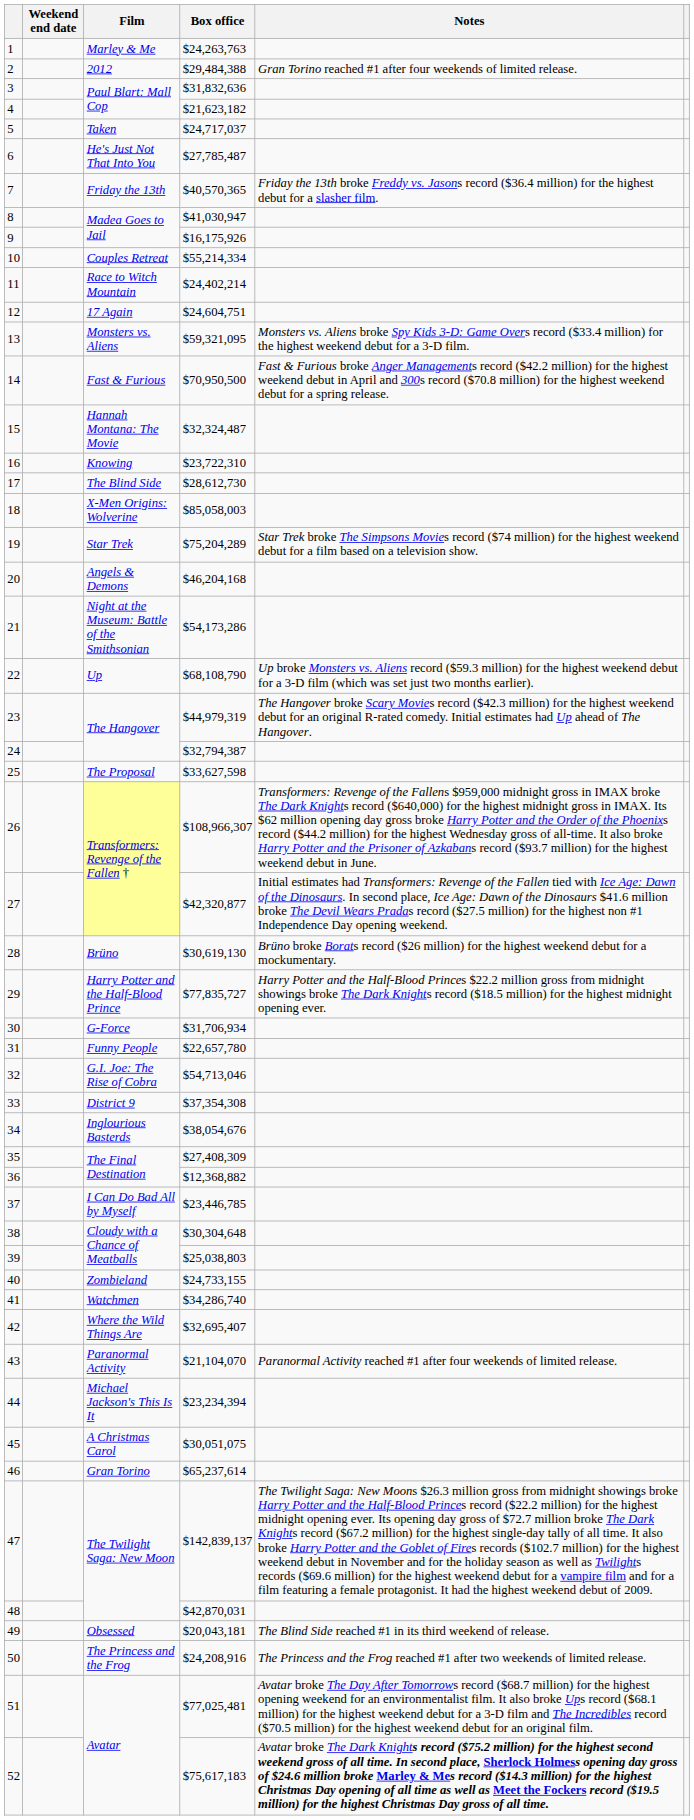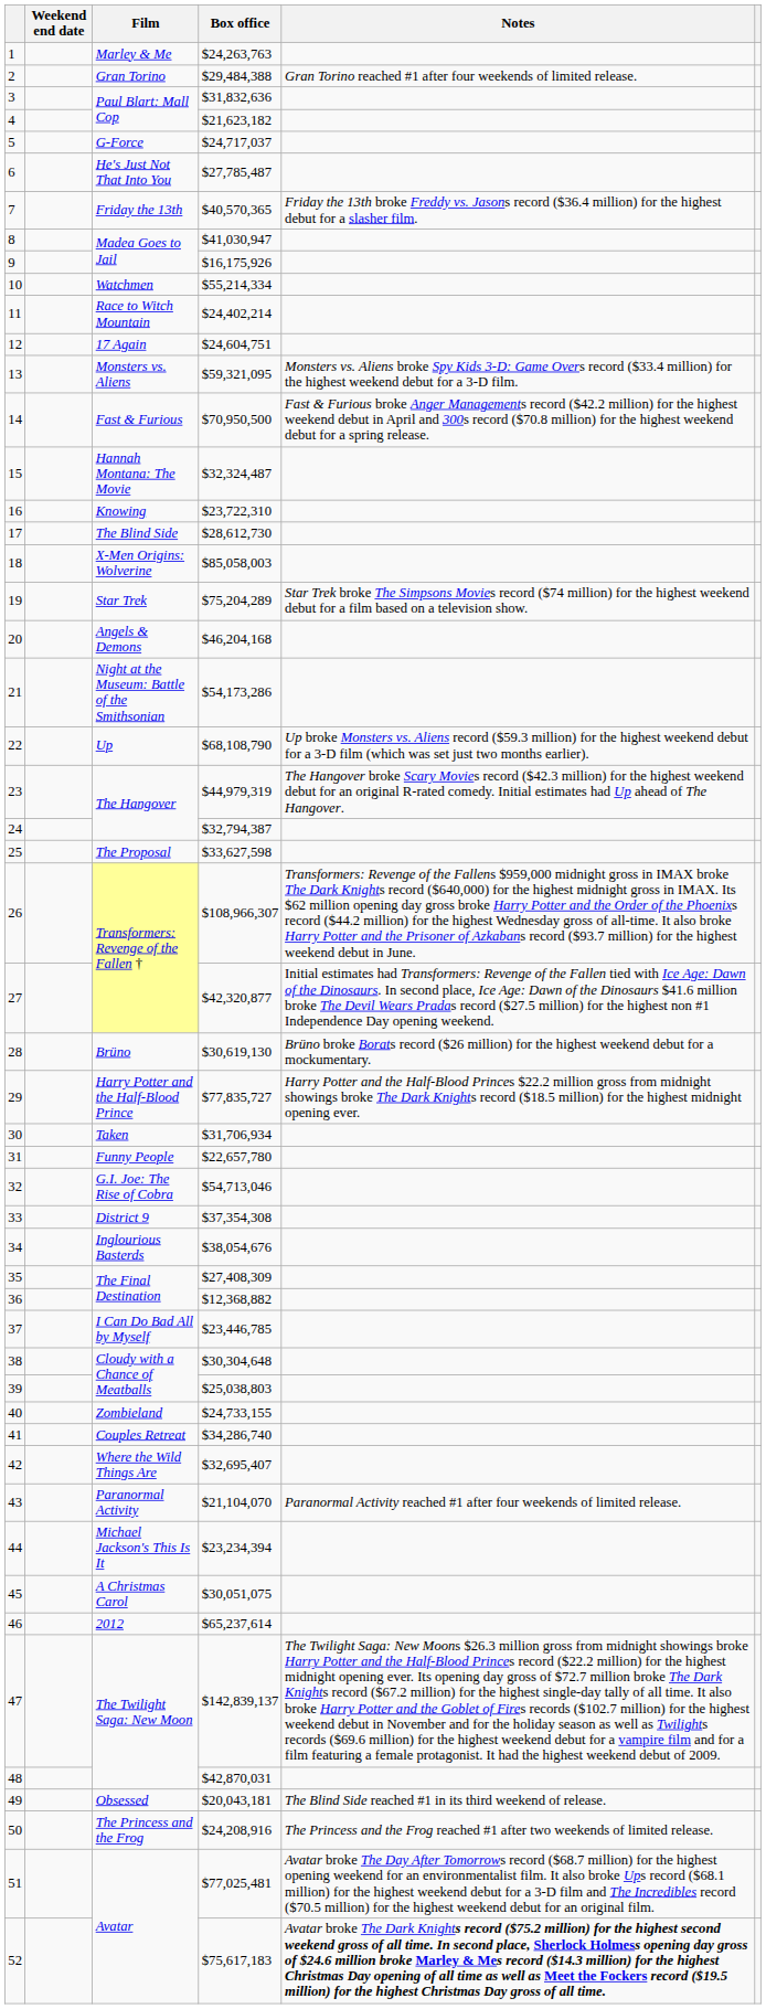2 | Film: 2012 -> Gran Torino
5 | Film: Taken -> G-Force
10 | Film: Couples Retreat -> Watchmen
30 | Film: G-Force -> Taken
41 | Film: Watchmen -> Couples Retreat
46 | Film: Gran Torino -> 2012
